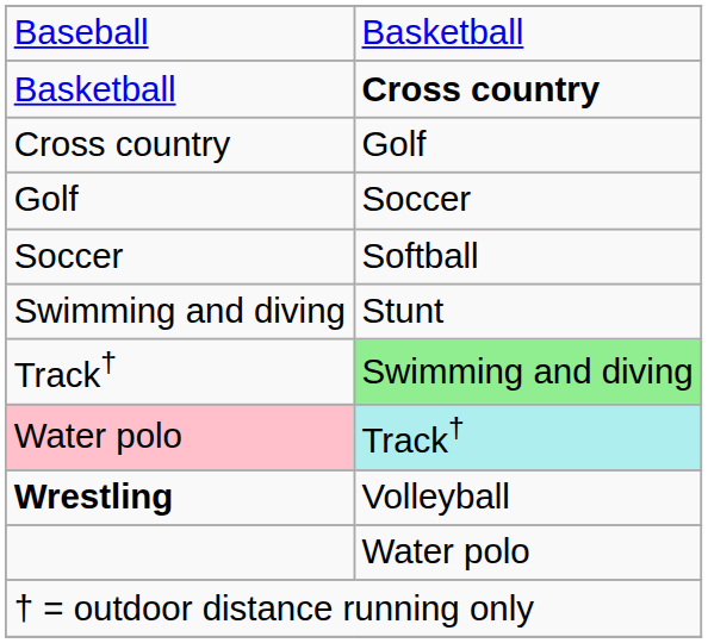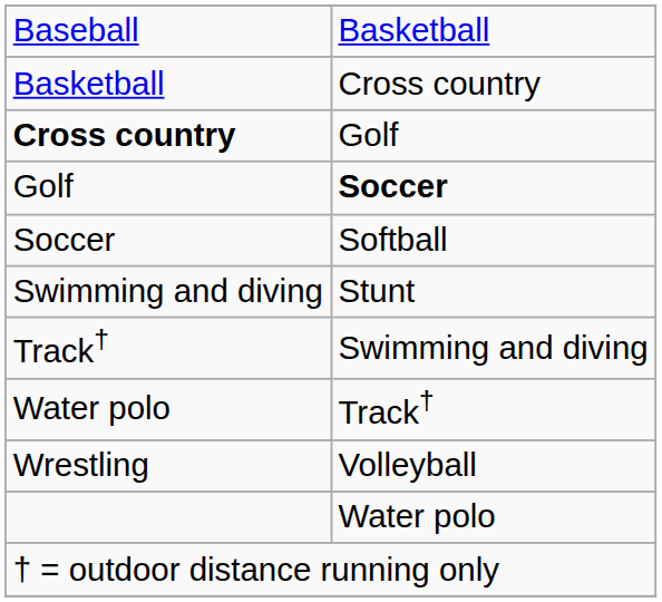row 2 | column 2: bold -> normal
row 3 | column 1: normal -> bold
row 4 | column 2: normal -> bold
row 7 | column 2: lightgreen background -> no background
row 8 | column 1: pink background -> no background
row 8 | column 2: paleturquoise background -> no background
row 9 | column 1: bold -> normal
